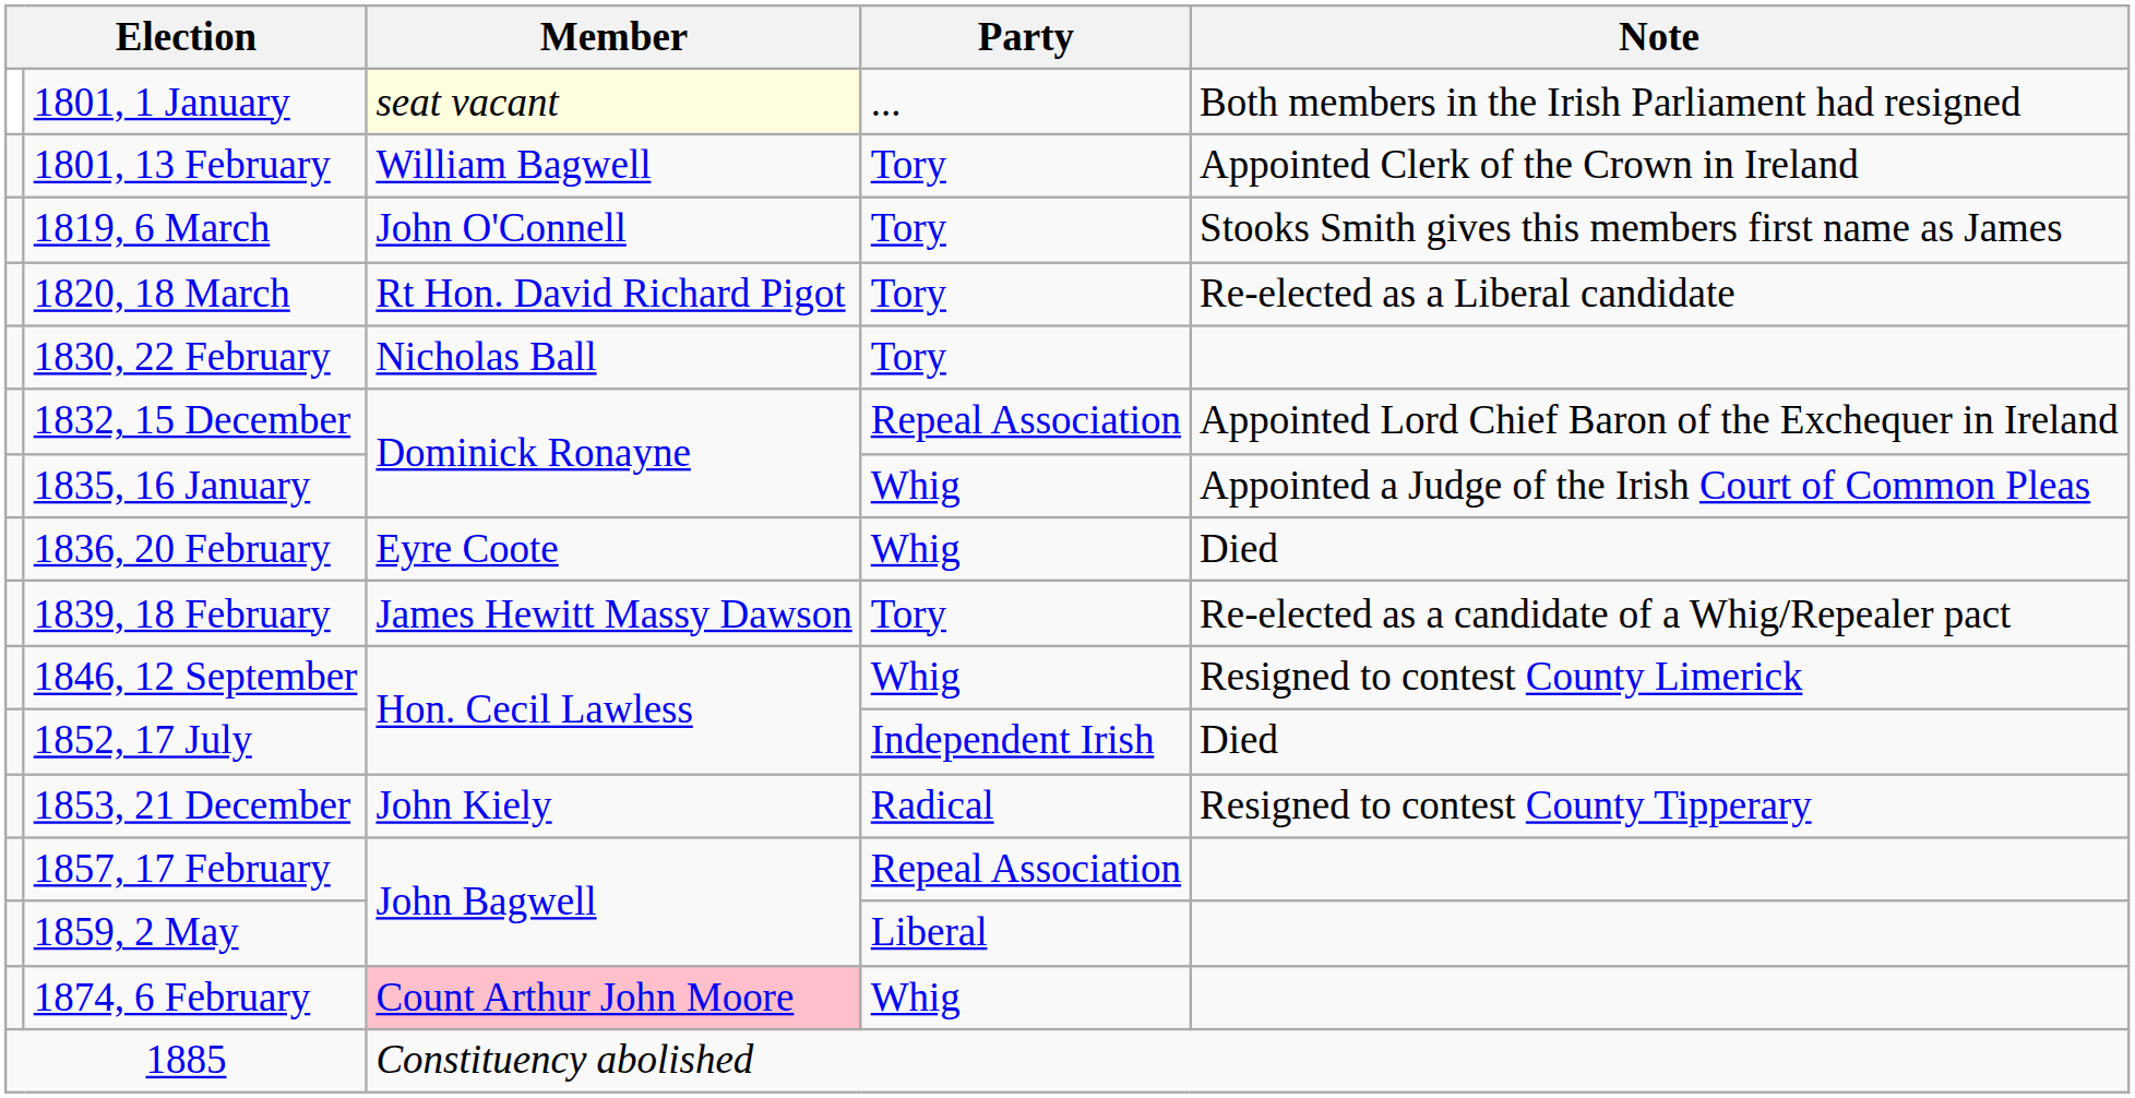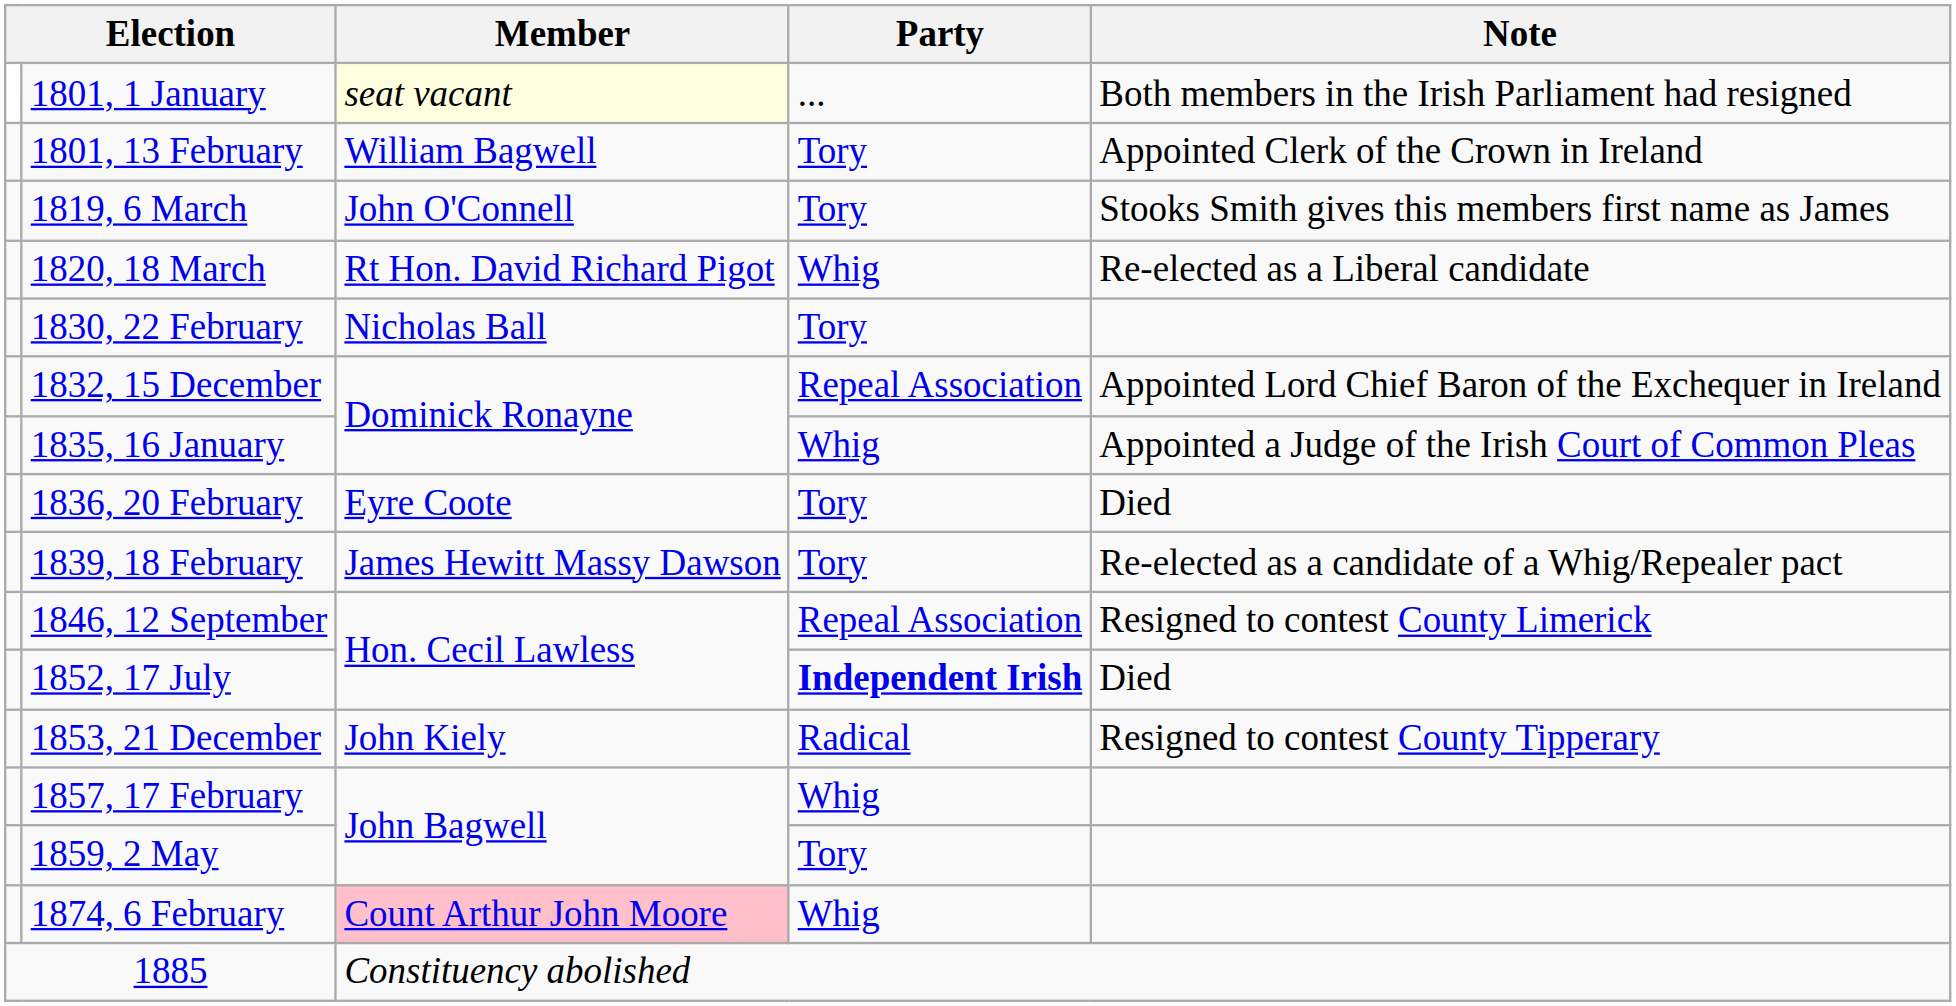1820, 18 March | Party: Tory -> Whig
1836, 20 February | Party: Whig -> Tory
1846, 12 September | Party: Whig -> Repeal Association
1852, 17 July | Party: normal -> bold
1857, 17 February | Party: Repeal Association -> Whig
1859, 2 May | Party: Liberal -> Tory
